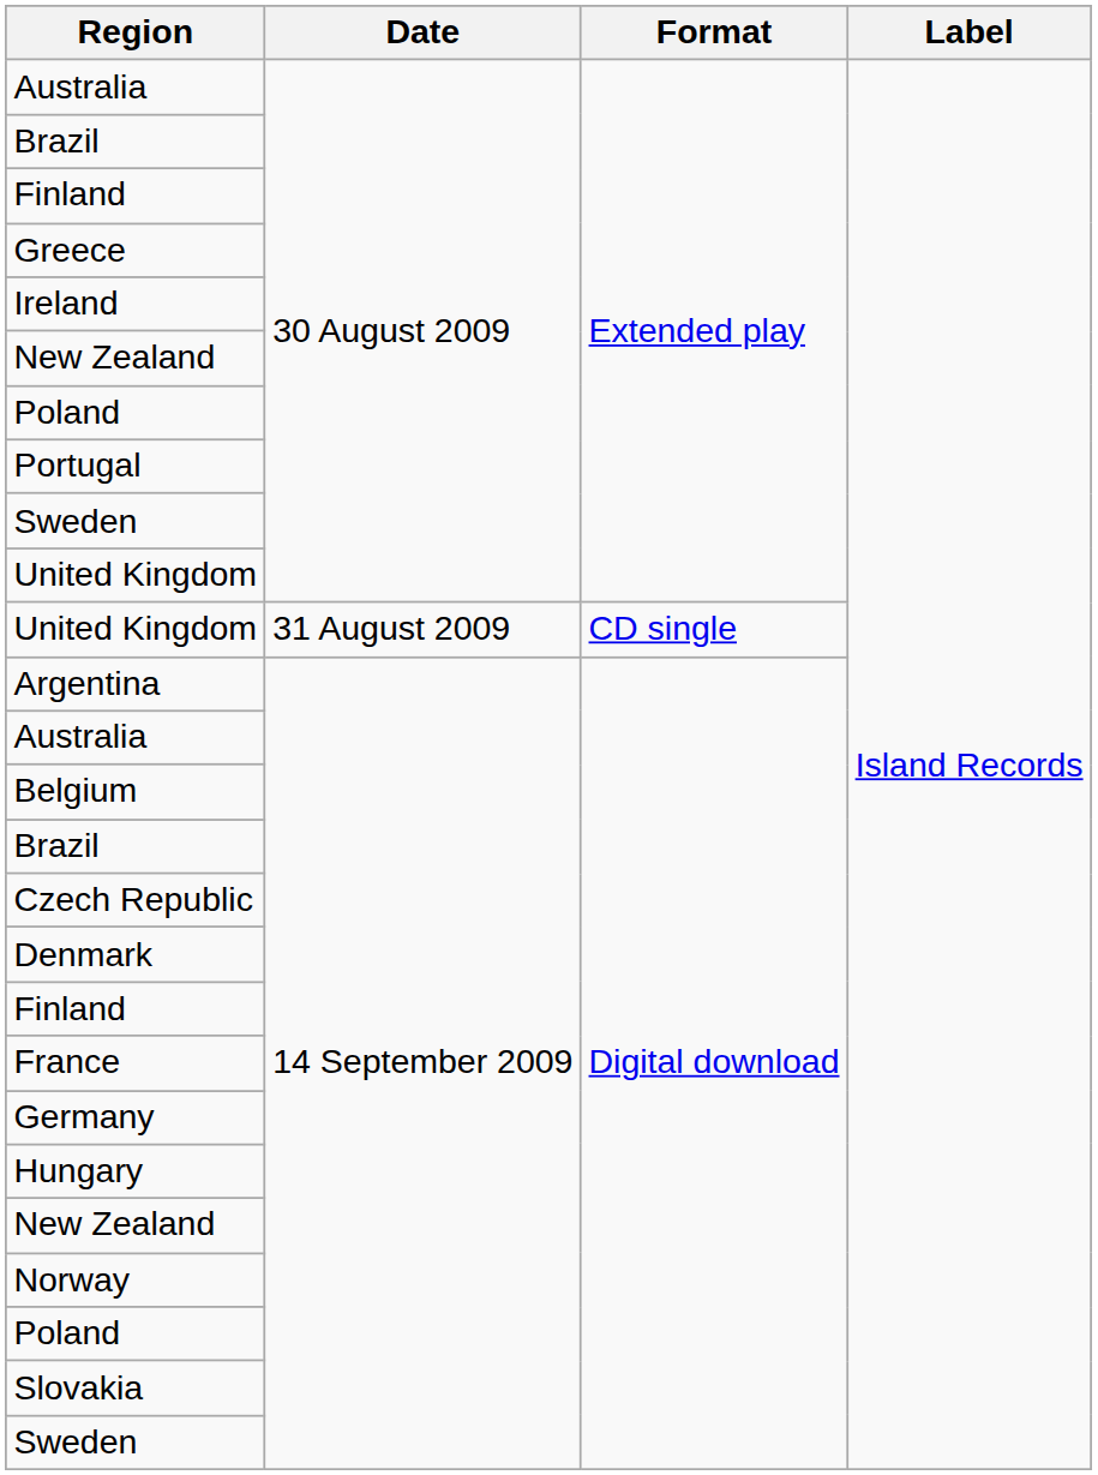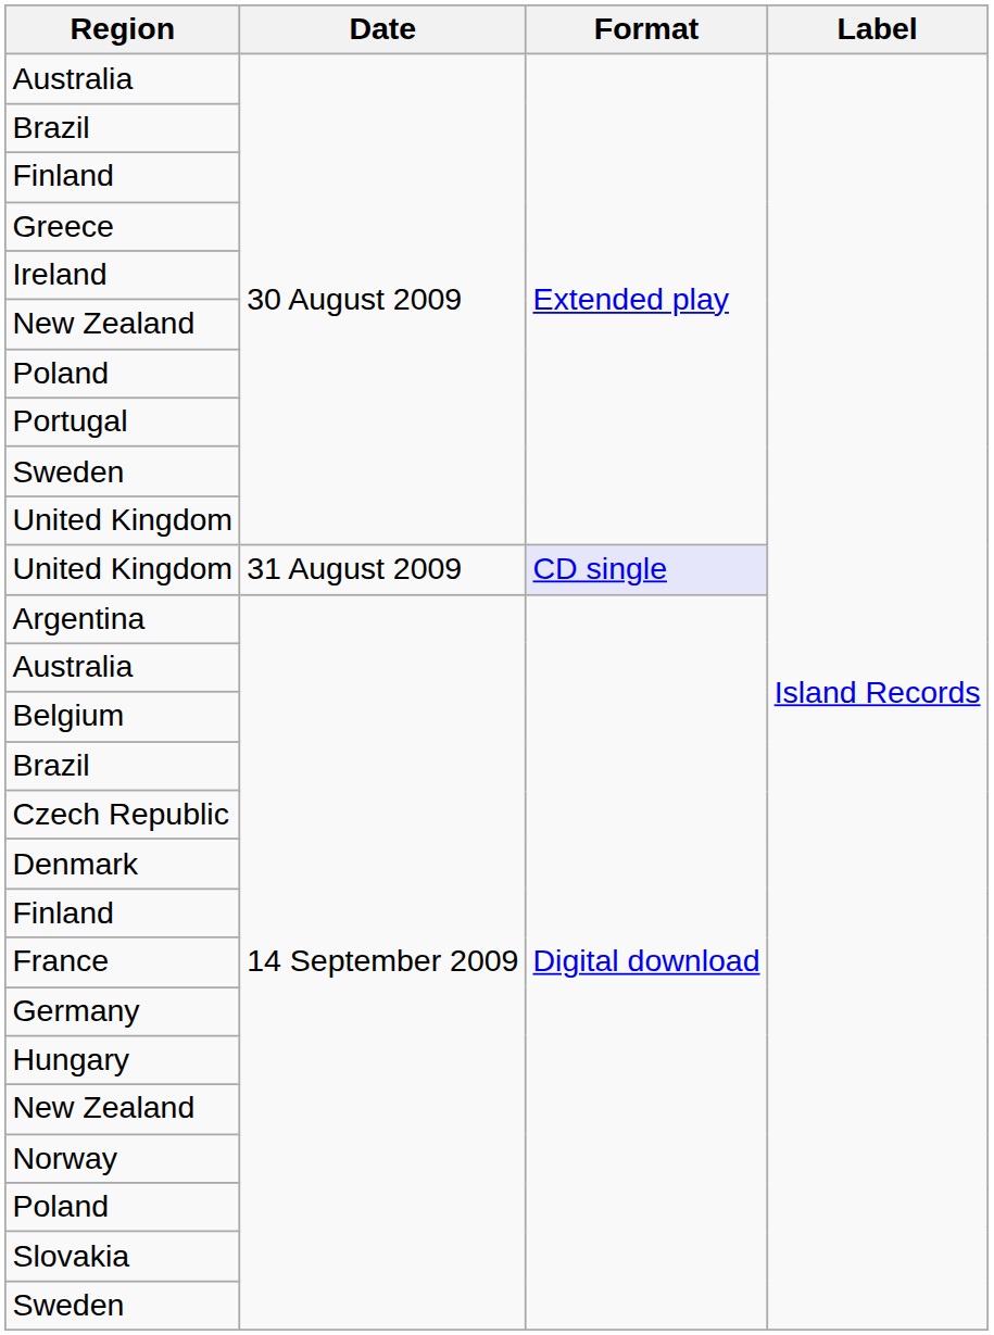United Kingdom / 31 August 2009 | Format: no background -> lavender background
